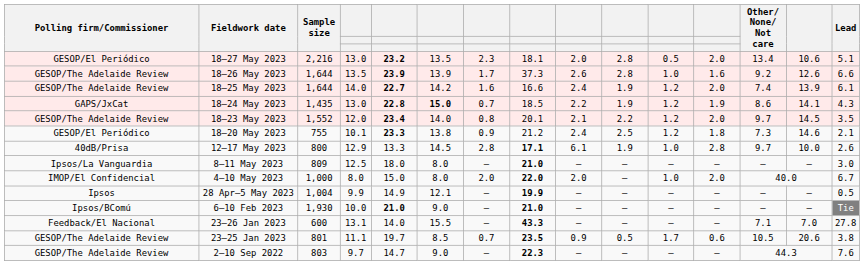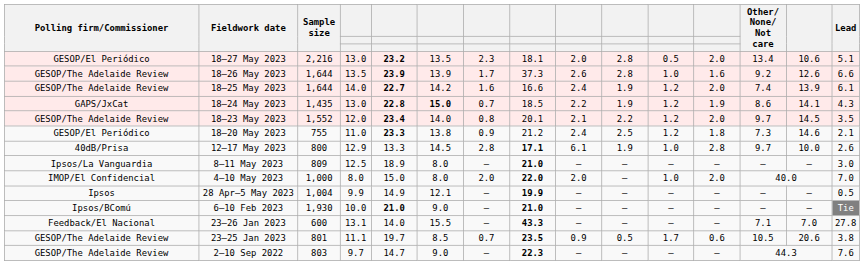18–20 May 2023 | column 4: 10.1 -> 11.0
8–11 May 2023 | column 5: 18.0 -> 18.9
4–10 May 2023 | Lead: 6.7 -> 7.0
